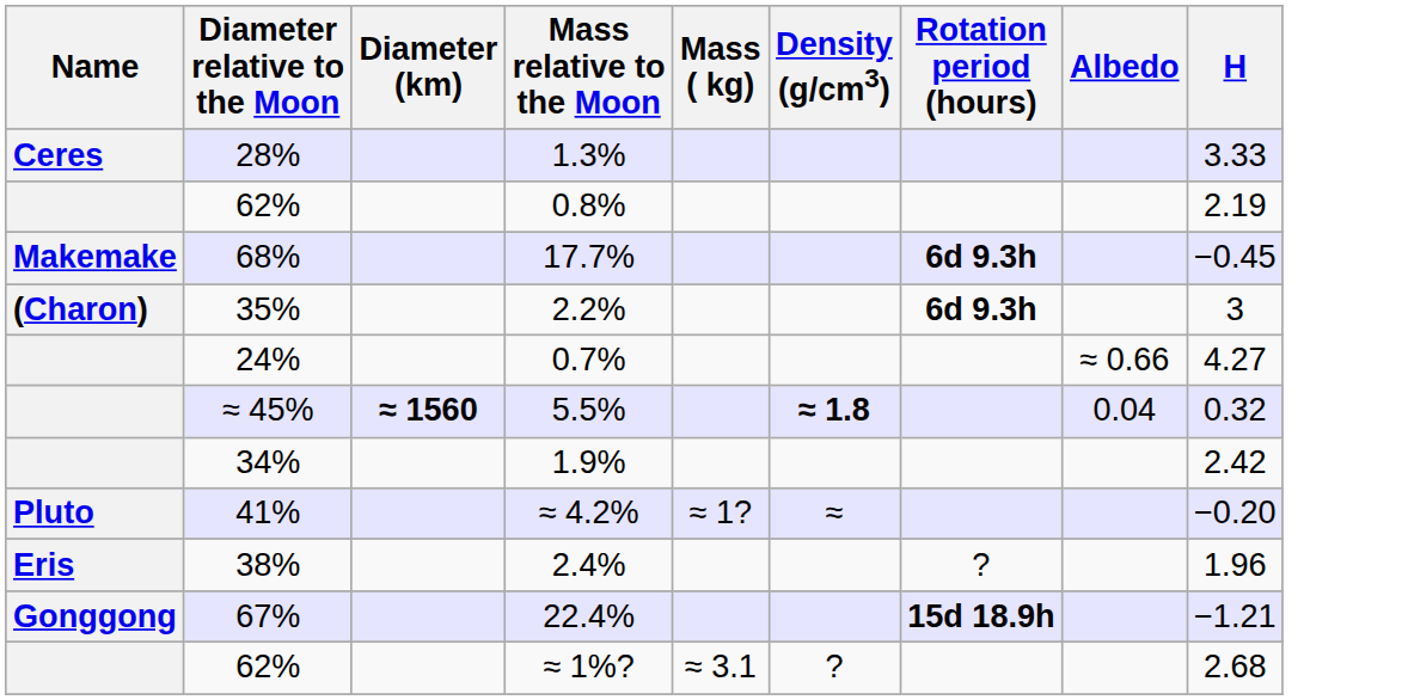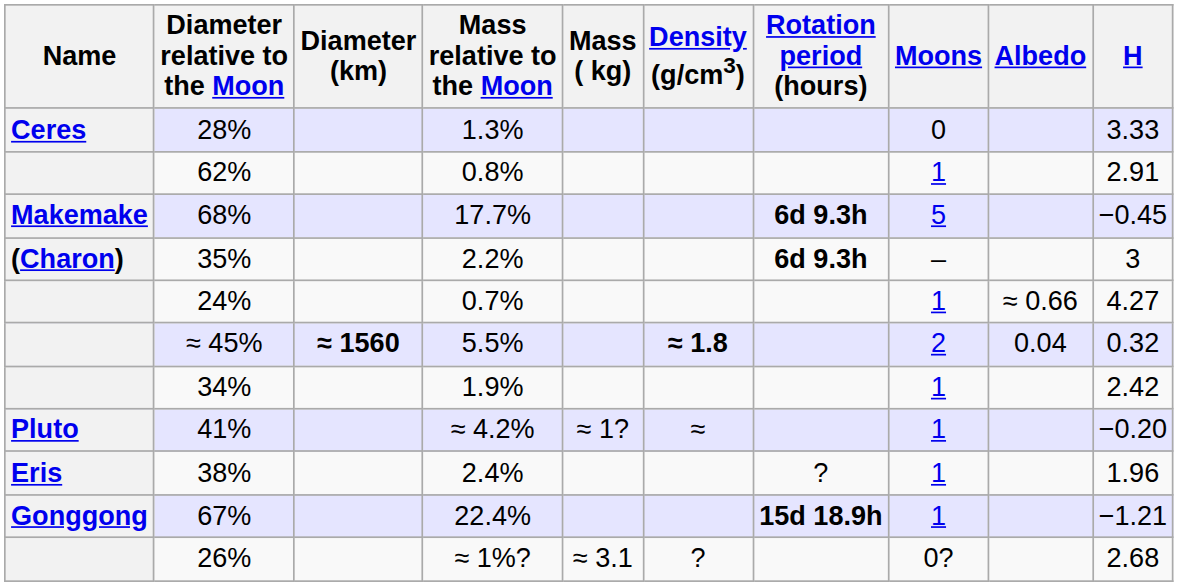+ column: Moons | 0 | 1 | 5 | – | 1 | 2 | 1 | 1 | 1 | 1 | 0?
0.8% | H: 2.19 -> 2.91
≈ 1%? | Diameter relative to the Moon: 62% -> 26%
